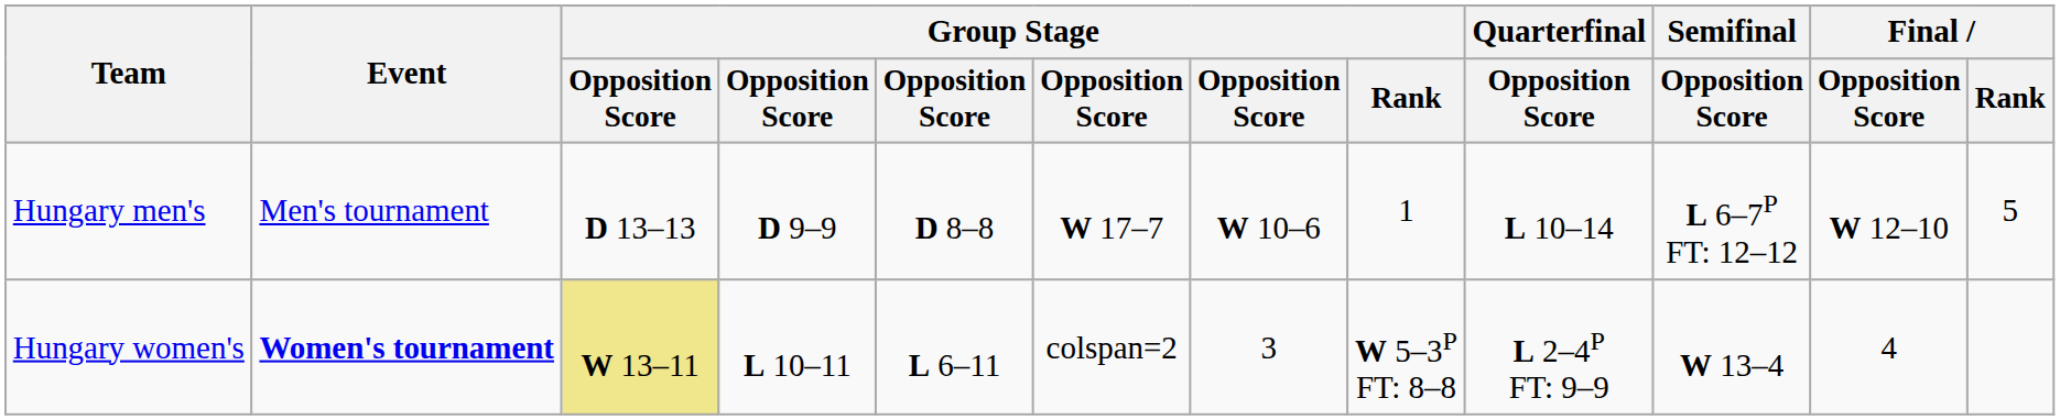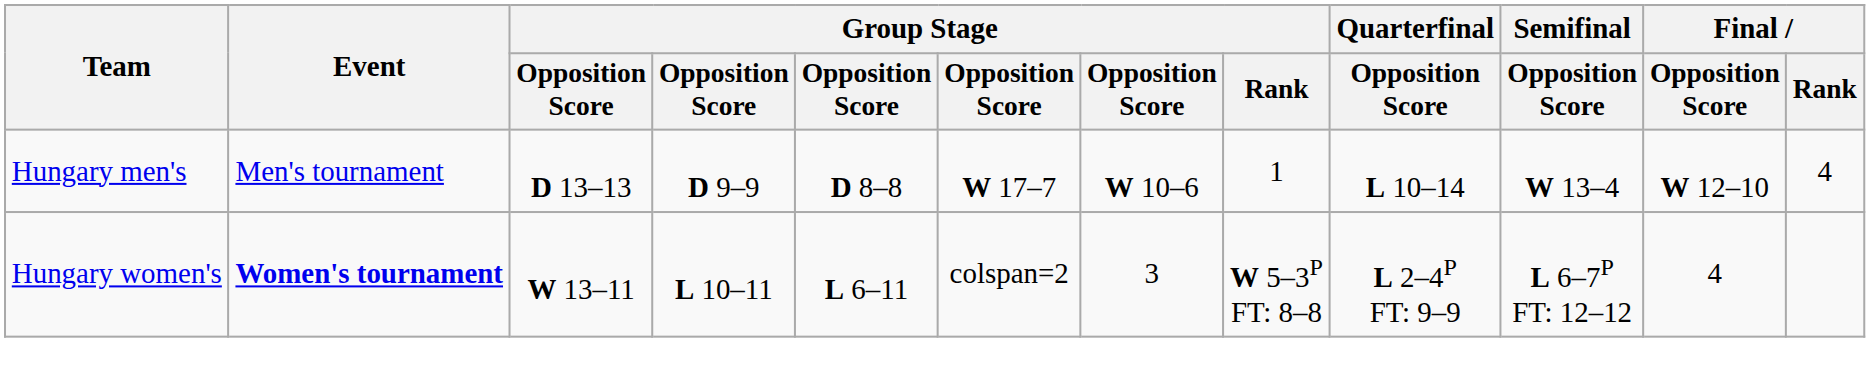Hungary men's | Semifinal / Opposition Score: L 6–7P FT: 12–12 -> W 13–4
Hungary men's | Final / Rank: 5 -> 4
Hungary women's | column 3: khaki background -> no background
Hungary women's | Semifinal / Opposition Score: W 13–4 -> L 6–7P FT: 12–12
